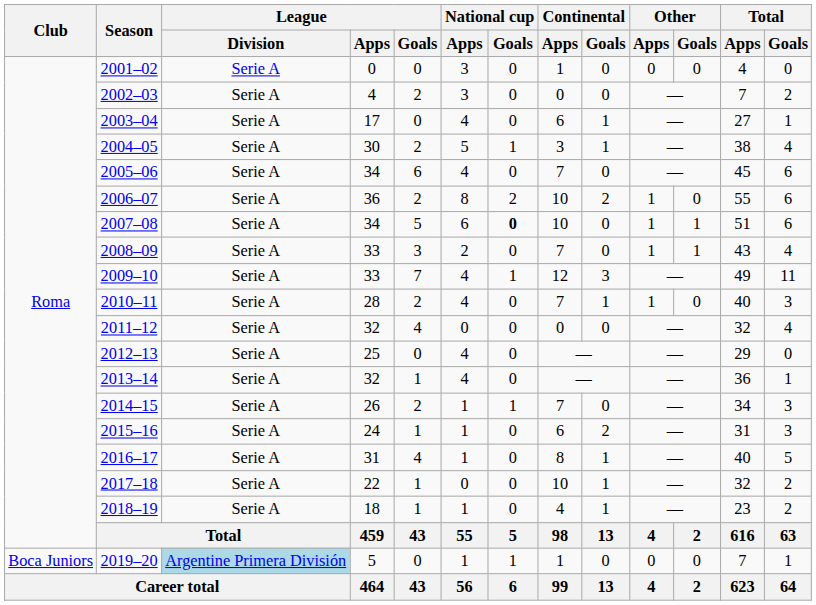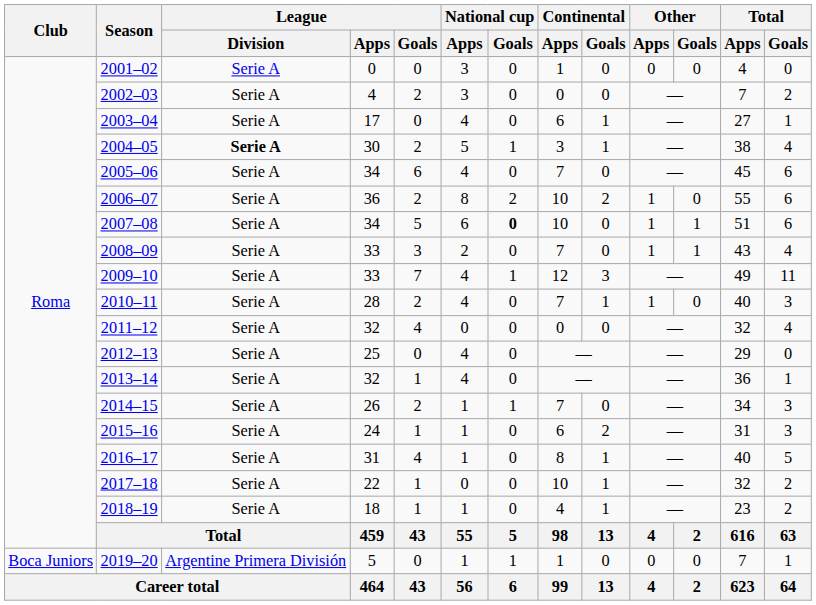2004–05 | League / Division: normal -> bold
2019–20 | League / Division: lightblue background -> no background
